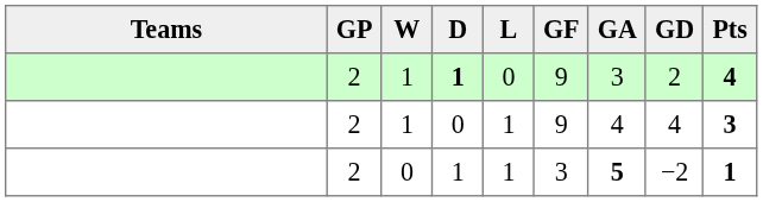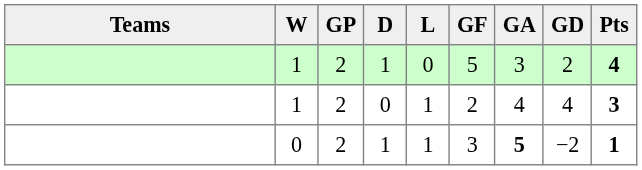columns swapped: GP <-> W
row 2 | D: bold -> normal
row 2 | GF: 9 -> 5
row 3 | GF: 9 -> 2
